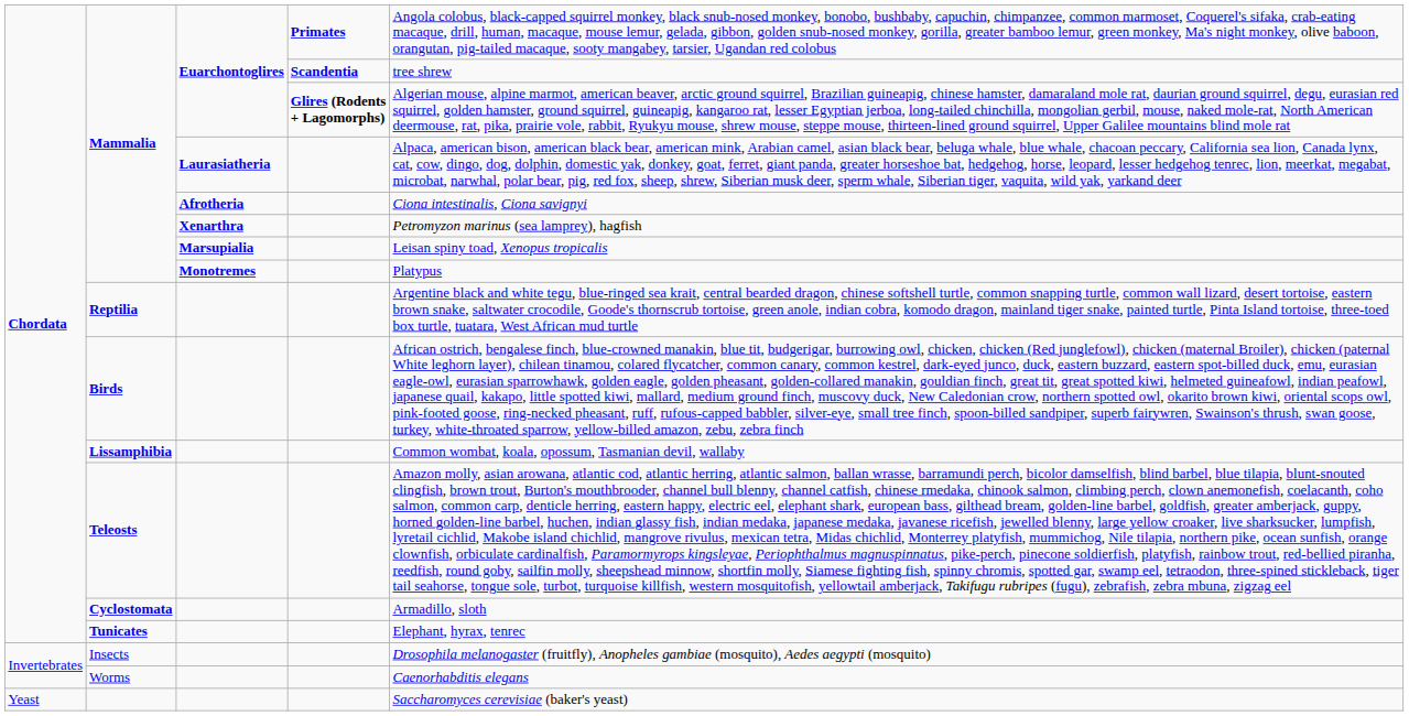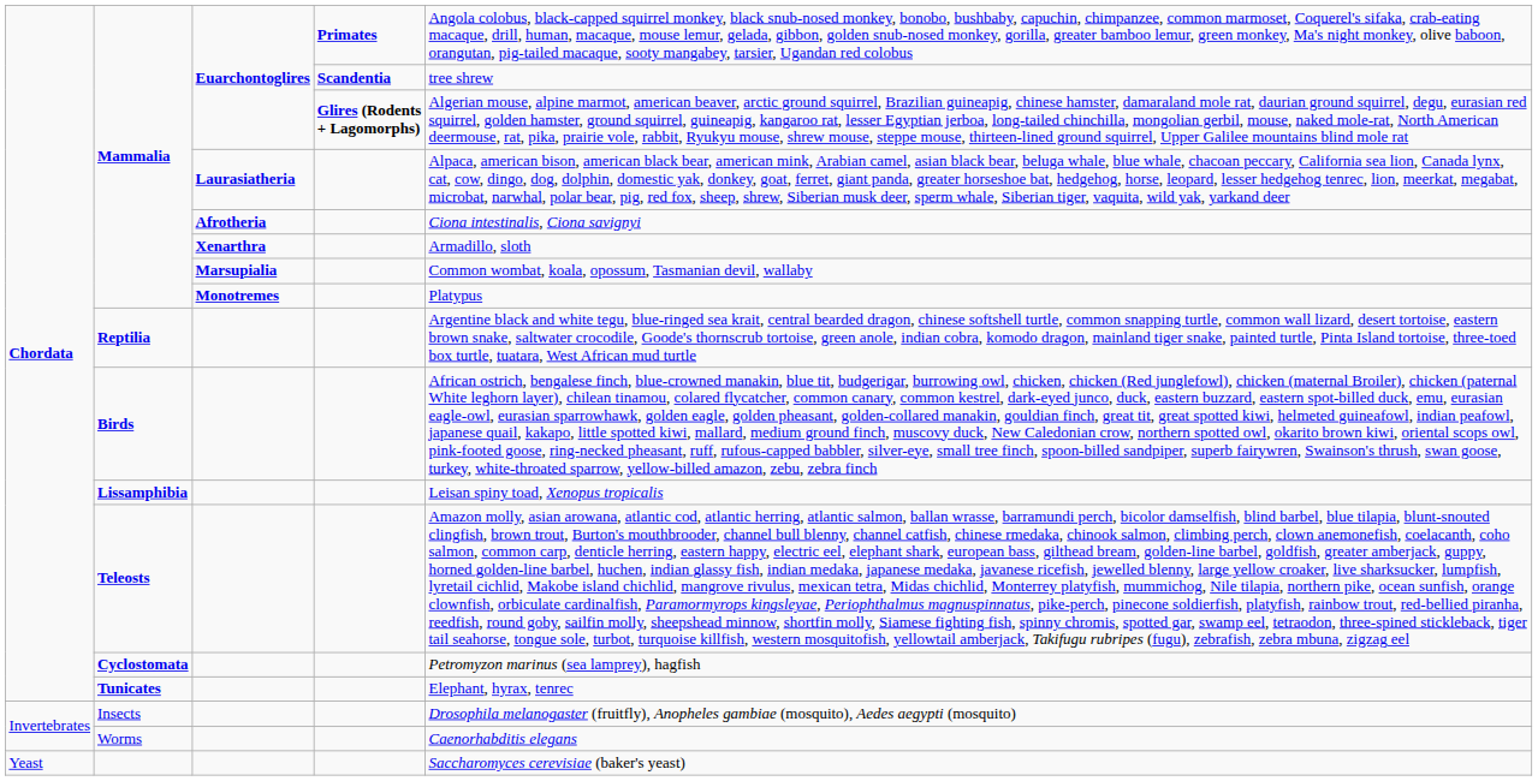Mammalia / Xenarthra | column 5: Petromyzon marinus (sea lamprey), hagfish -> Armadillo, sloth
Mammalia / Marsupialia | column 5: Leisan spiny toad, Xenopus tropicalis -> Common wombat, koala, opossum, Tasmanian devil, wallaby
Lissamphibia | column 5: Common wombat, koala, opossum, Tasmanian devil, wallaby -> Leisan spiny toad, Xenopus tropicalis
Cyclostomata | column 5: Armadillo, sloth -> Petromyzon marinus (sea lamprey), hagfish
